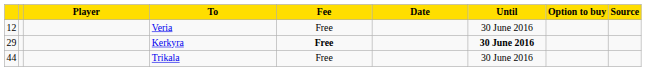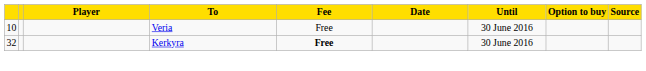Veria | column 1: 12 -> 10
Kerkyra | column 1: 29 -> 32
Kerkyra | Until: bold -> normal
- row: 44 | Trikala | Free | 30 June 2016
